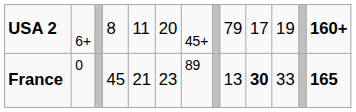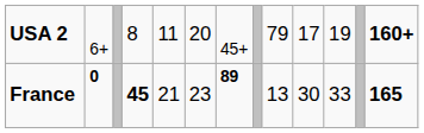France | column 2: normal -> bold
France | column 4: normal -> bold
France | column 7: normal -> bold
France | column 10: bold -> normal
